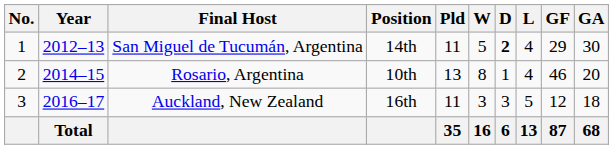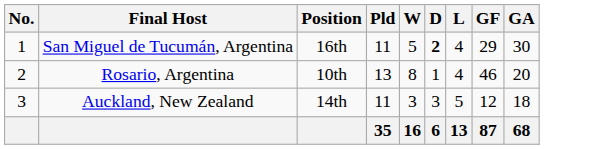- column: Year | 2012–13 | 2014–15 | 2016–17 | Total
San Miguel de Tucumán, Argentina | Position: 14th -> 16th
Auckland, New Zealand | Position: 16th -> 14th
